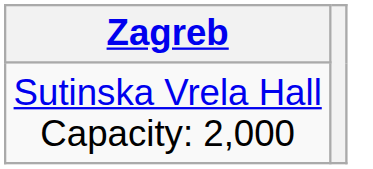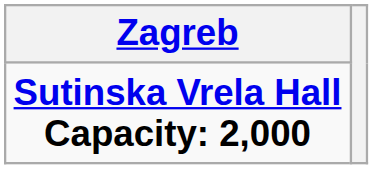Sutinska Vrela Hall Capacity: 2,000 | Zagreb: normal -> bold
